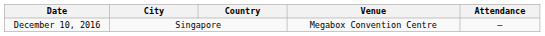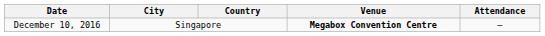December 10, 2016 | Venue: normal -> bold
